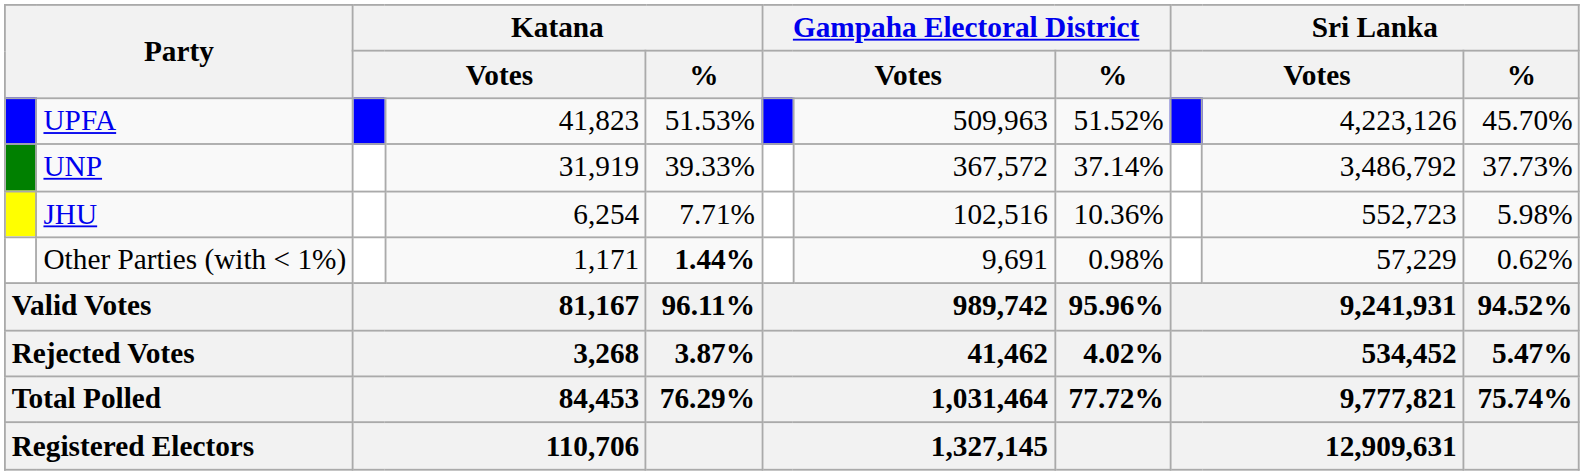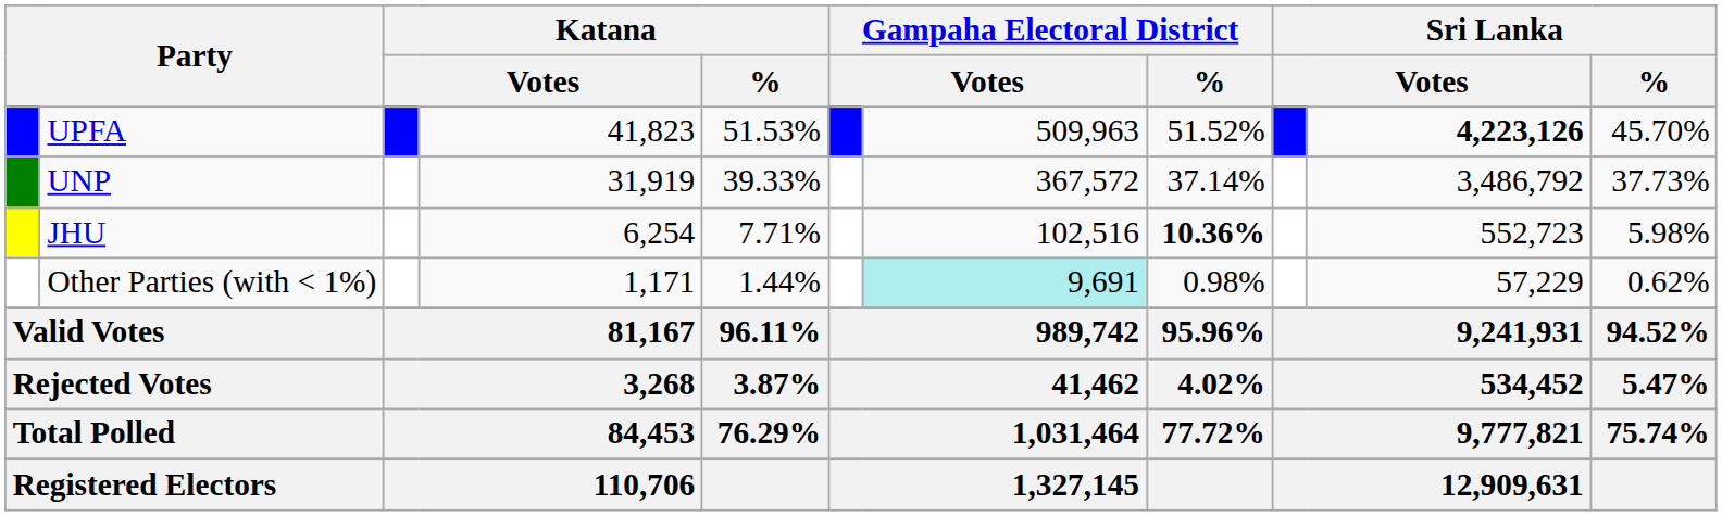UPFA | column 10: normal -> bold
JHU | Gampaha Electoral District / %: normal -> bold
Other Parties (with < 1%) | Katana / %: bold -> normal
Other Parties (with < 1%) | column 7: no background -> paleturquoise background
